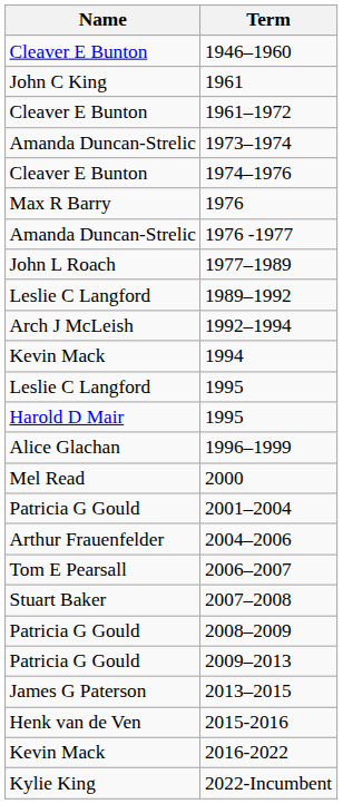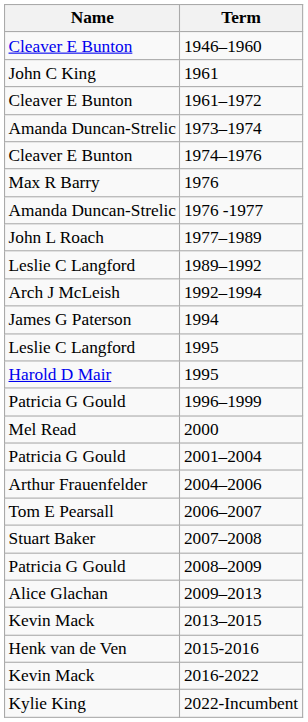row 12 | Name: Kevin Mack -> James G Paterson
row 15 | Name: Alice Glachan -> Patricia G Gould
row 22 | Name: Patricia G Gould -> Alice Glachan
row 23 | Name: James G Paterson -> Kevin Mack
